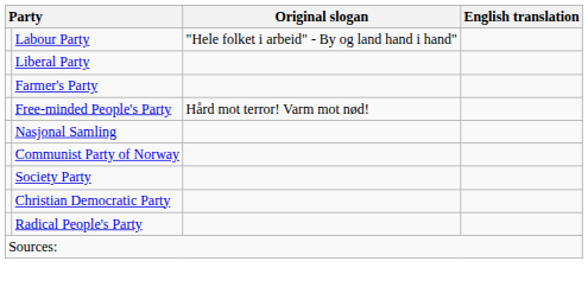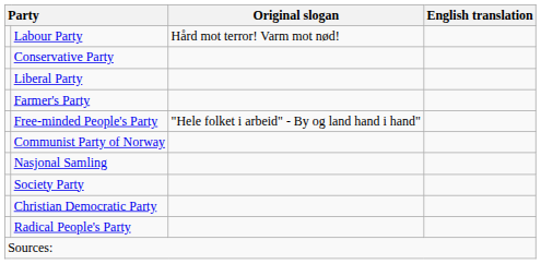Labour Party | Original slogan: "Hele folket i arbeid" - By og land hand i hand" -> Hård mot terror! Varm mot nød!
+ row: Conservative Party
Free-minded People's Party | Original slogan: Hård mot terror! Varm mot nød! -> "Hele folket i arbeid" - By og land hand i hand"
rows swapped: Nasjonal Samling <-> Communist Party of Norway
